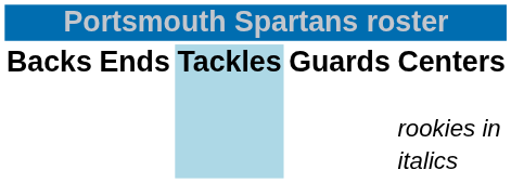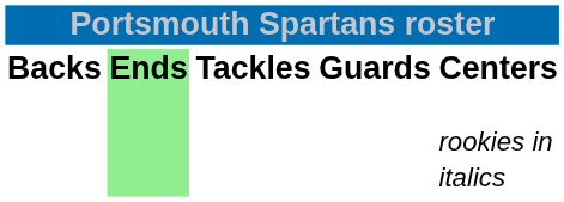Backs | column 2: no background -> lightgreen background
Backs | column 3: lightblue background -> no background
